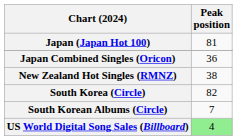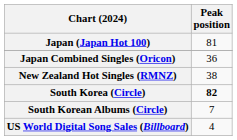South Korea (Circle) | Peak position: normal -> bold
US World Digital Song Sales (Billboard) | Peak position: lightgreen background -> no background
